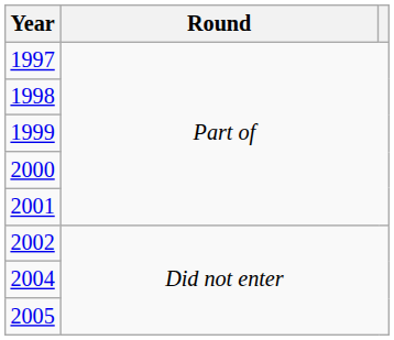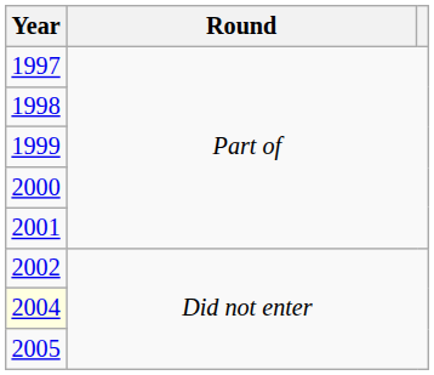2004 | Year: no background -> lightyellow background
